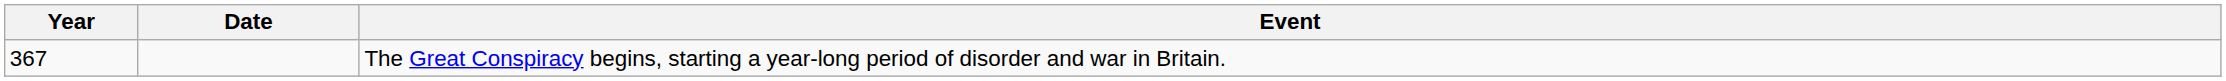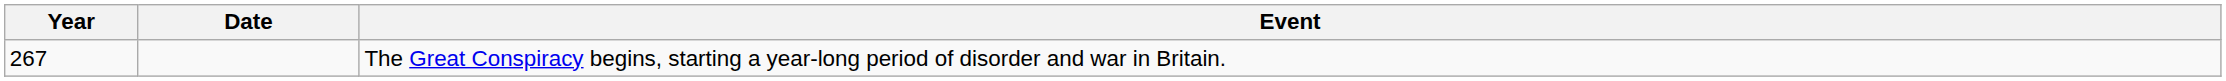row 2 | Year: 367 -> 267
